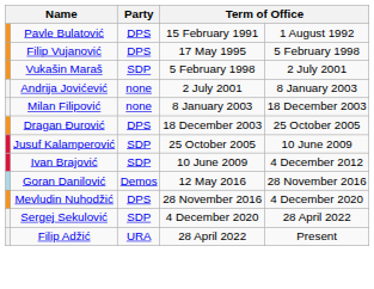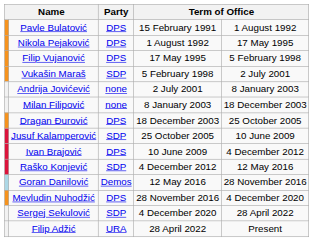+ row: Nikola Pejaković | DPS | 1 August 1992 | 17 May 1995
Ivan Brajović | Party: SDP -> DPS
+ row: Raško Konjević | SDP | 4 December 2012 | 12 May 2016
